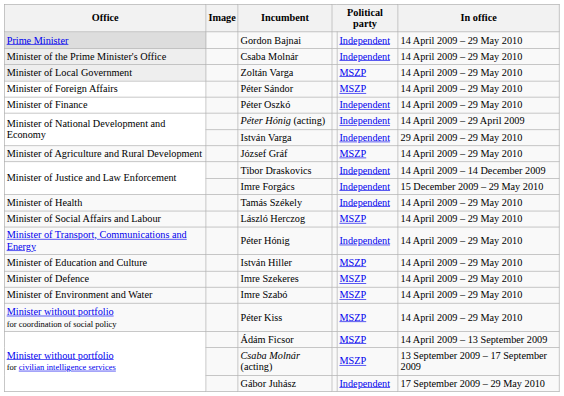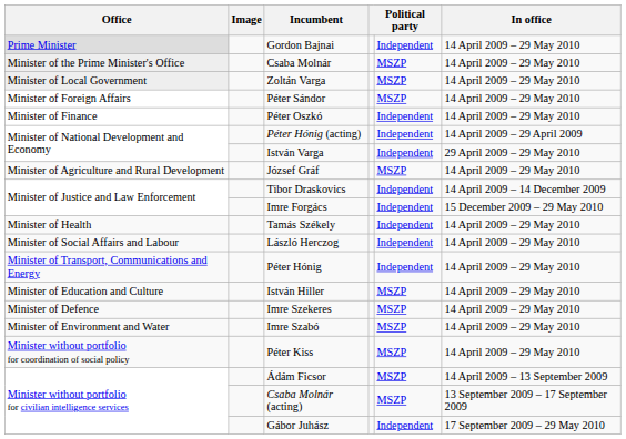Csaba Molnár | column 5: Independent -> MSZP
László Herczog | column 5: MSZP -> Independent
